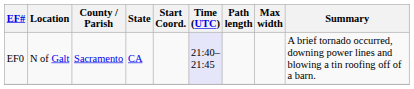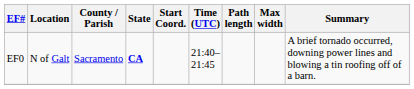EF0 | State: normal -> bold
EF0 | Time (UTC): lavender background -> no background
